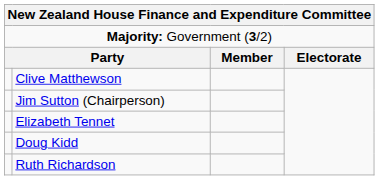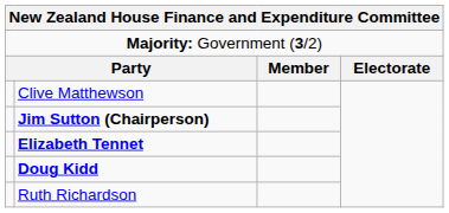Jim Sutton (Chairperson) | column 2: normal -> bold
Elizabeth Tennet | column 2: normal -> bold
Doug Kidd | column 2: normal -> bold
